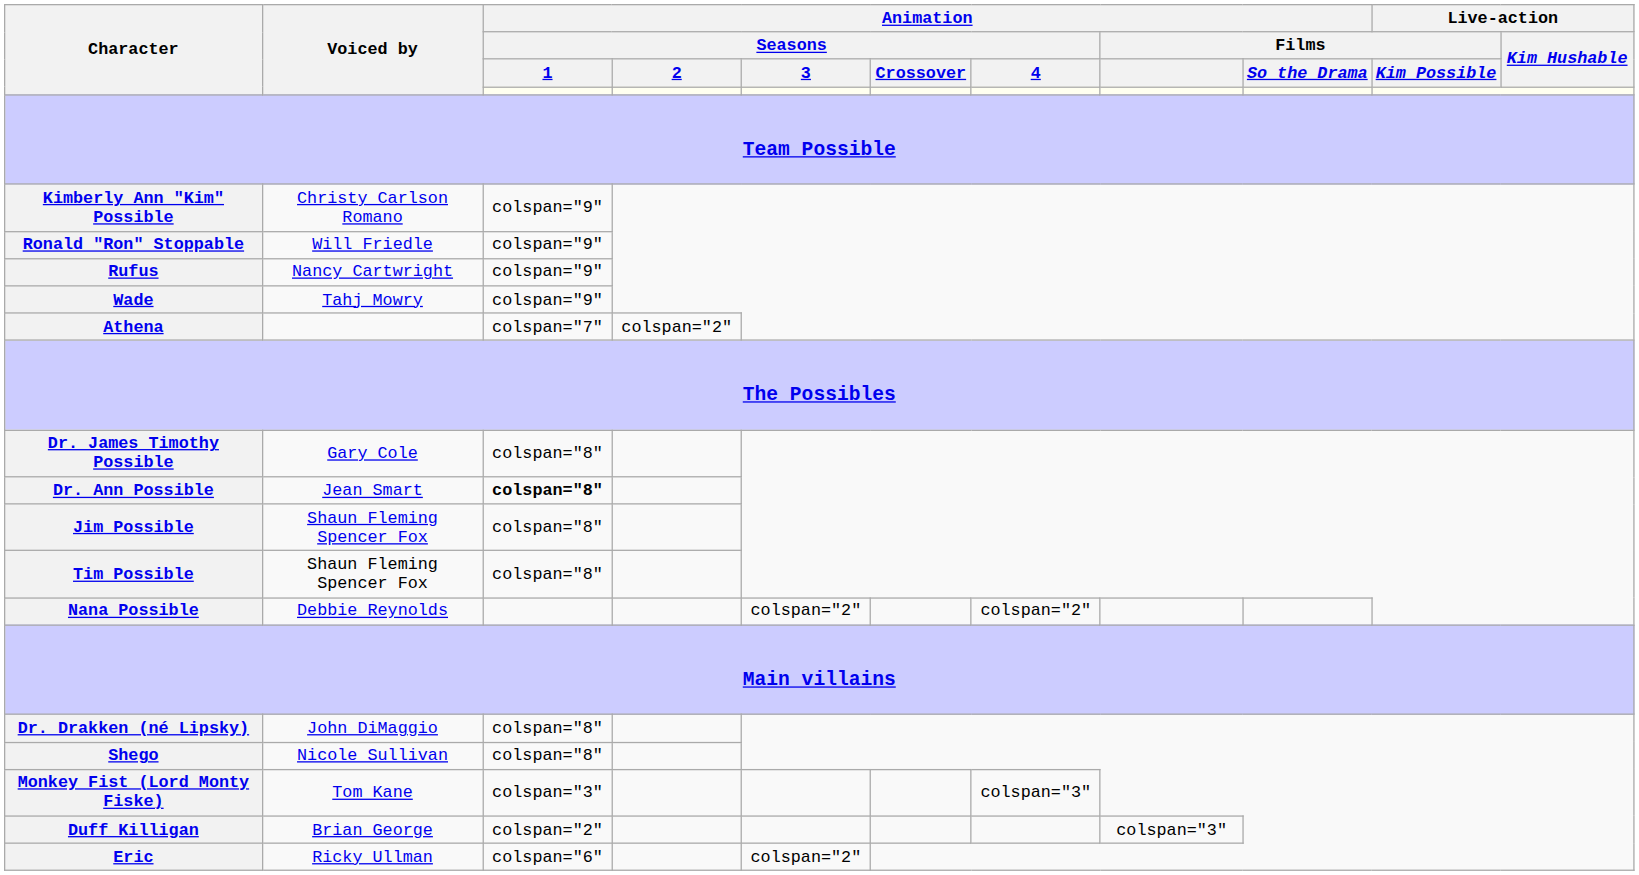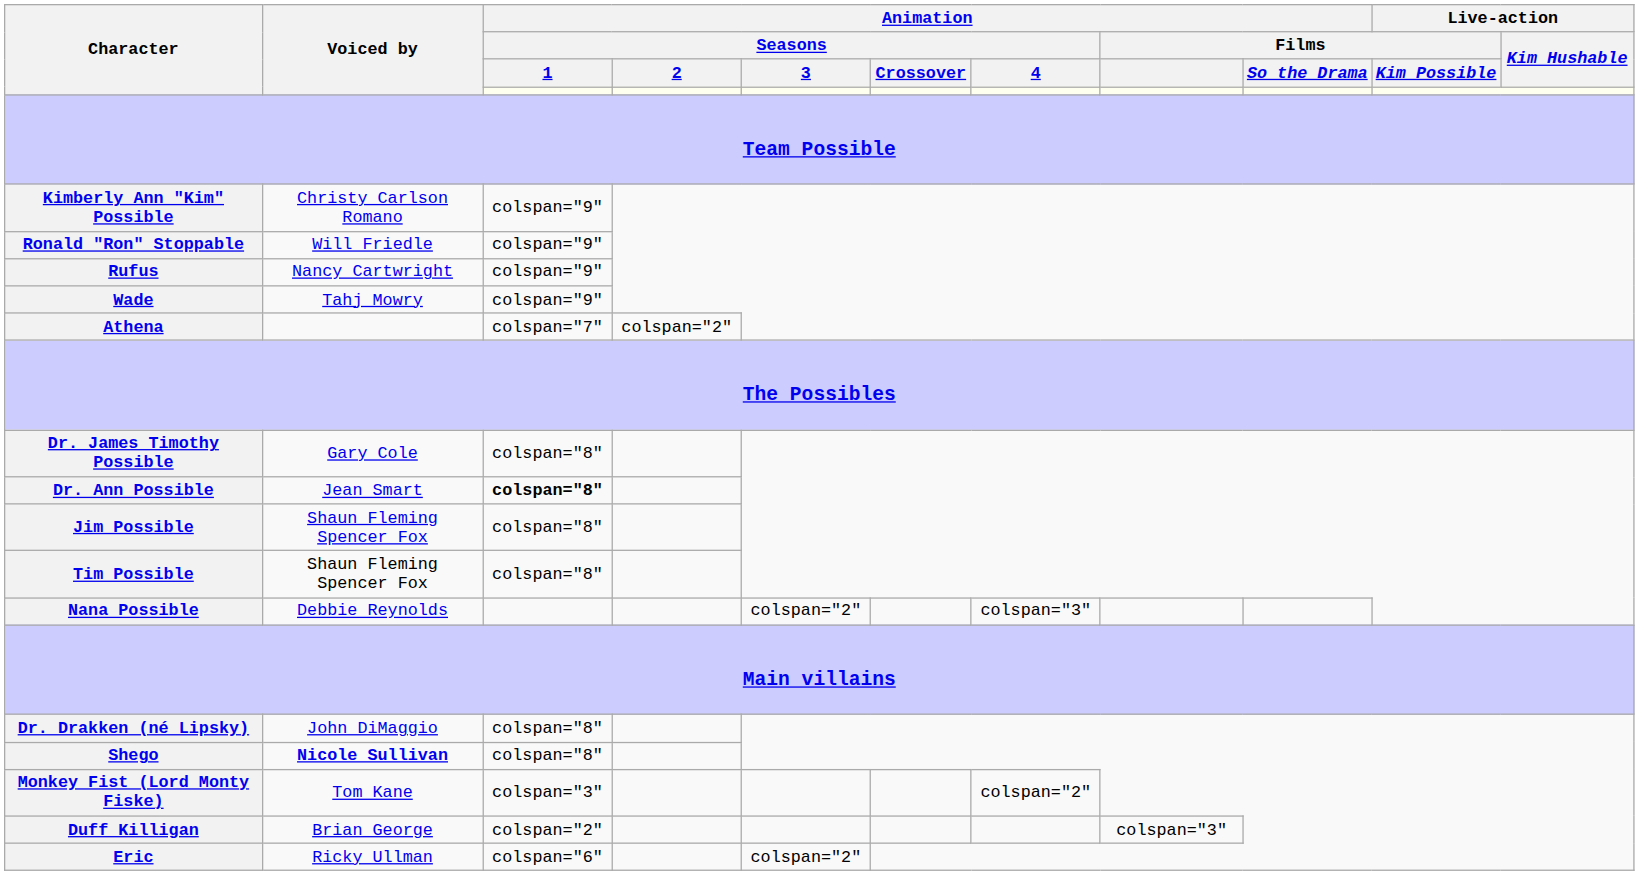Nana Possible | Animation / Seasons / 4: colspan="2" -> colspan="3"
Shego | Voiced by: normal -> bold
Monkey Fist (Lord Monty Fiske) | Animation / Seasons / 4: colspan="3" -> colspan="2"
